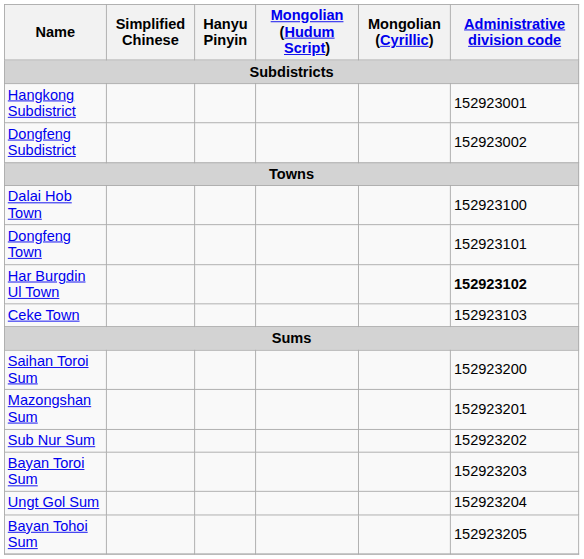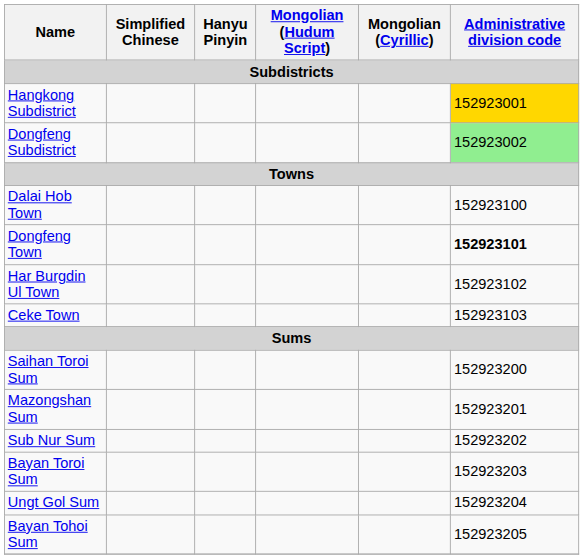Hangkong Subdistrict | Administrative division code: no background -> gold background
Dongfeng Subdistrict | Administrative division code: no background -> lightgreen background
Dongfeng Town | Administrative division code: normal -> bold
Har Burgdin Ul Town | Administrative division code: bold -> normal
